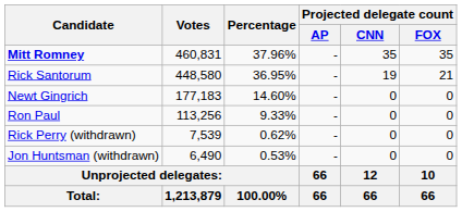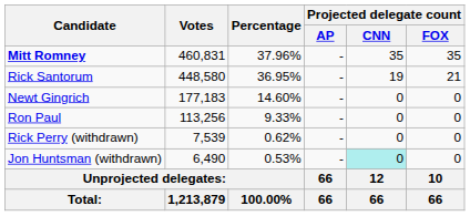Jon Huntsman (withdrawn) | Projected delegate count / CNN: no background -> paleturquoise background
